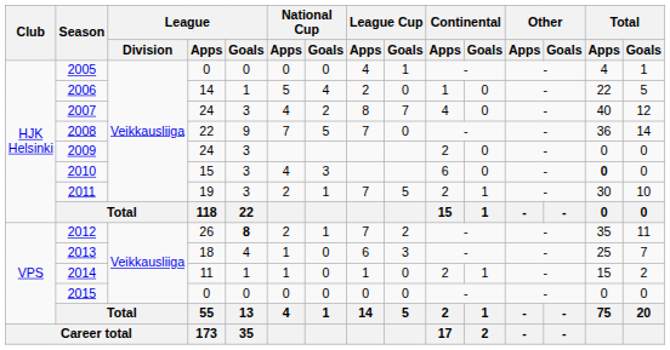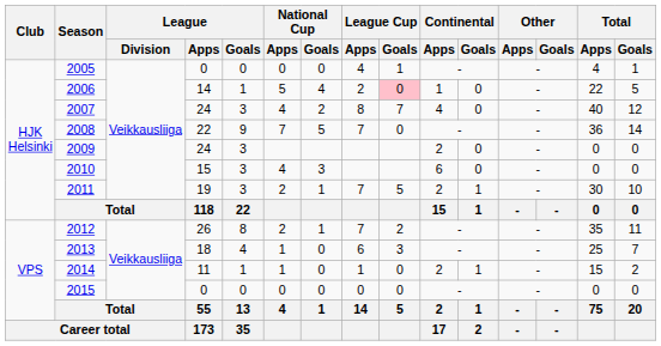2006 | League Cup / Goals: no background -> pink background
2010 | Total / Apps: bold -> normal
2012 | League / Goals: bold -> normal
